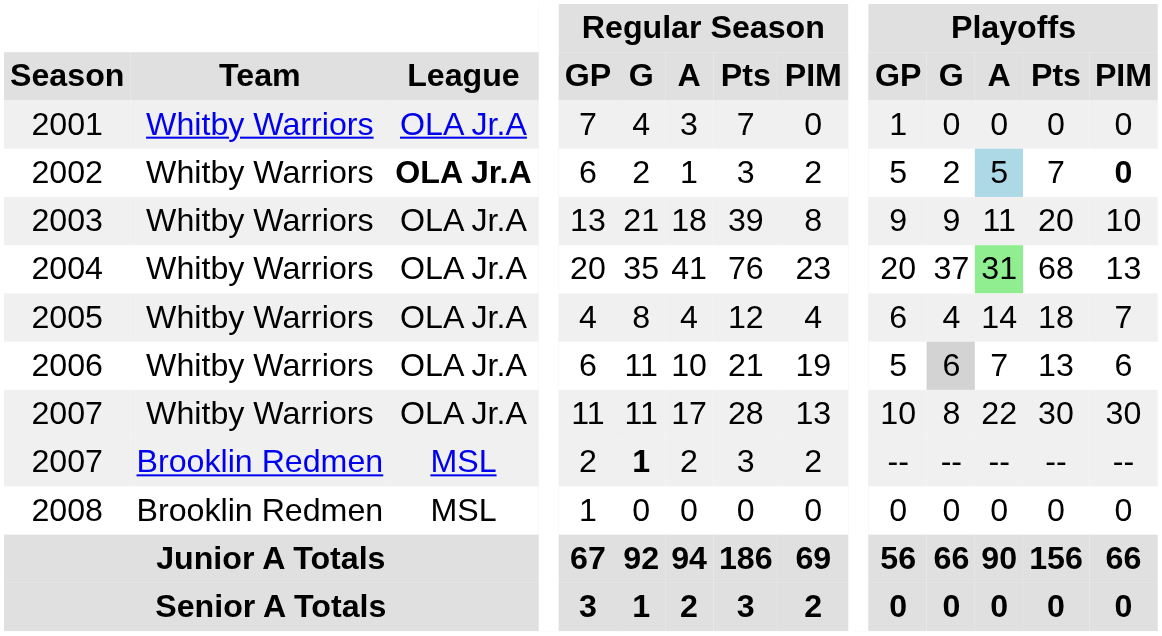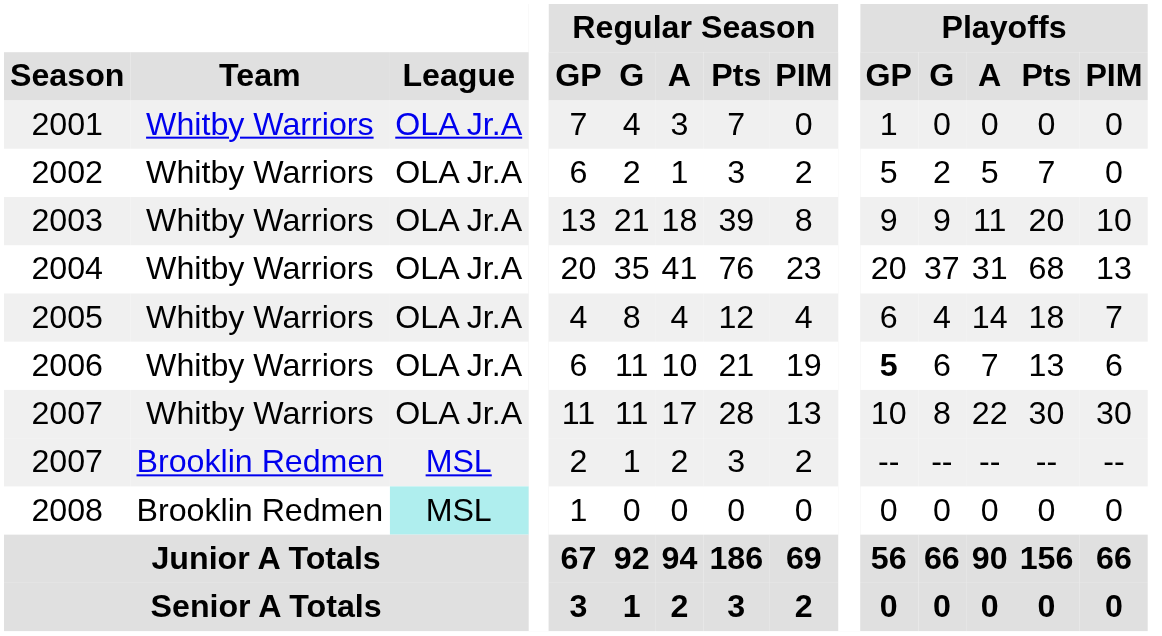2002 | League: bold -> normal
2002 | Playoffs / A: lightblue background -> no background
2002 | Playoffs / PIM: bold -> normal
2004 | Playoffs / A: lightgreen background -> no background
2006 | Playoffs / GP: normal -> bold
2006 | Playoffs / G: lightgrey background -> no background
2007 / Brooklin Redmen | Regular Season / G: bold -> normal
2008 | League: no background -> paleturquoise background
